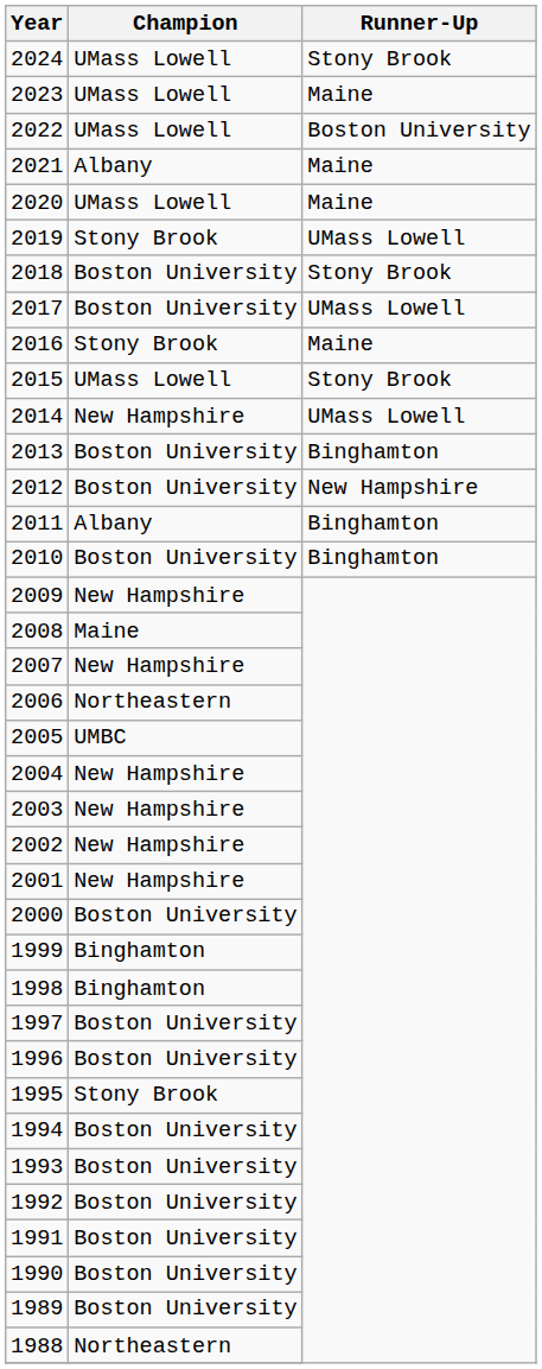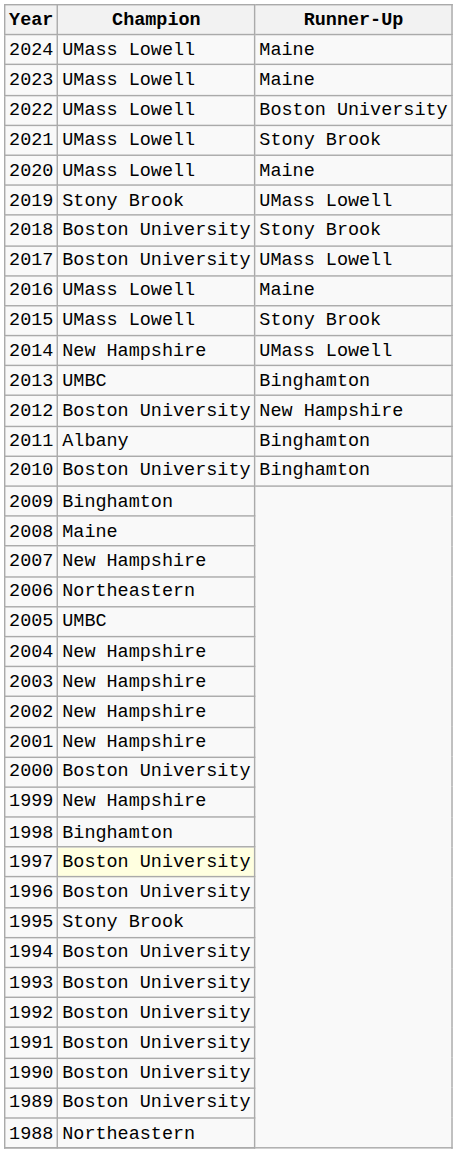2024 | Runner-Up: Stony Brook -> Maine
2021 | Champion: Albany -> UMass Lowell
2021 | Runner-Up: Maine -> Stony Brook
2016 | Champion: Stony Brook -> UMass Lowell
2013 | Champion: Boston University -> UMBC
2009 | Champion: New Hampshire -> Binghamton
1999 | Champion: Binghamton -> New Hampshire
1997 | Champion: no background -> lightyellow background
